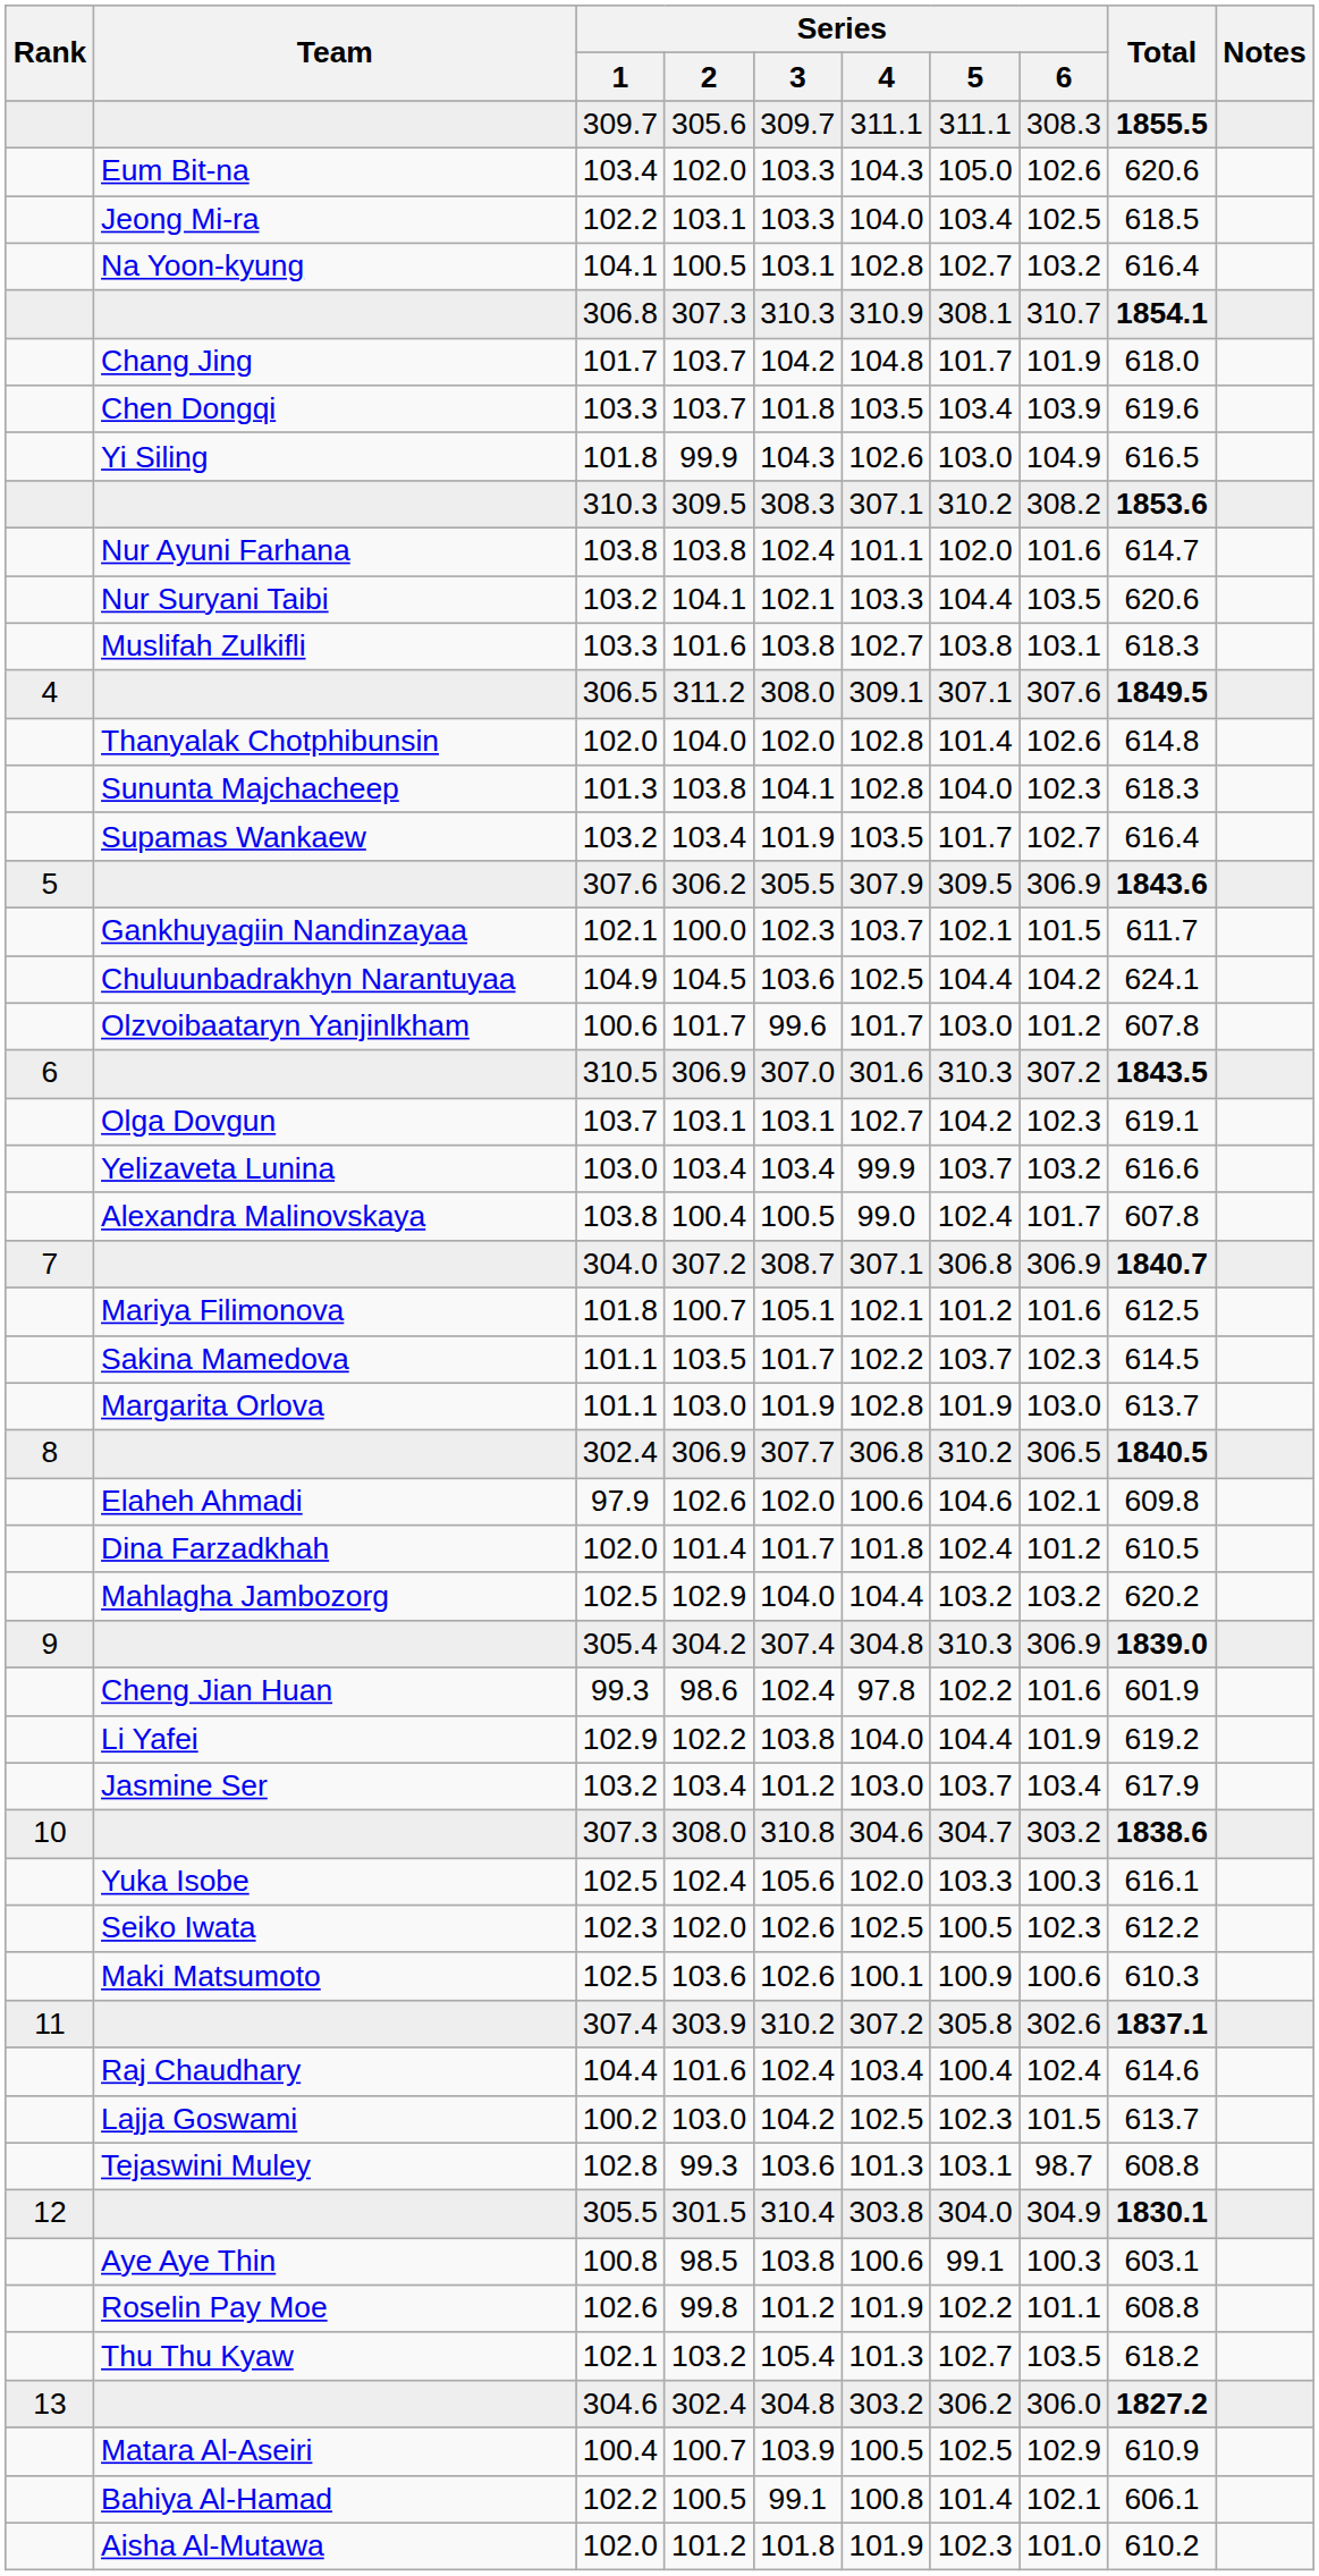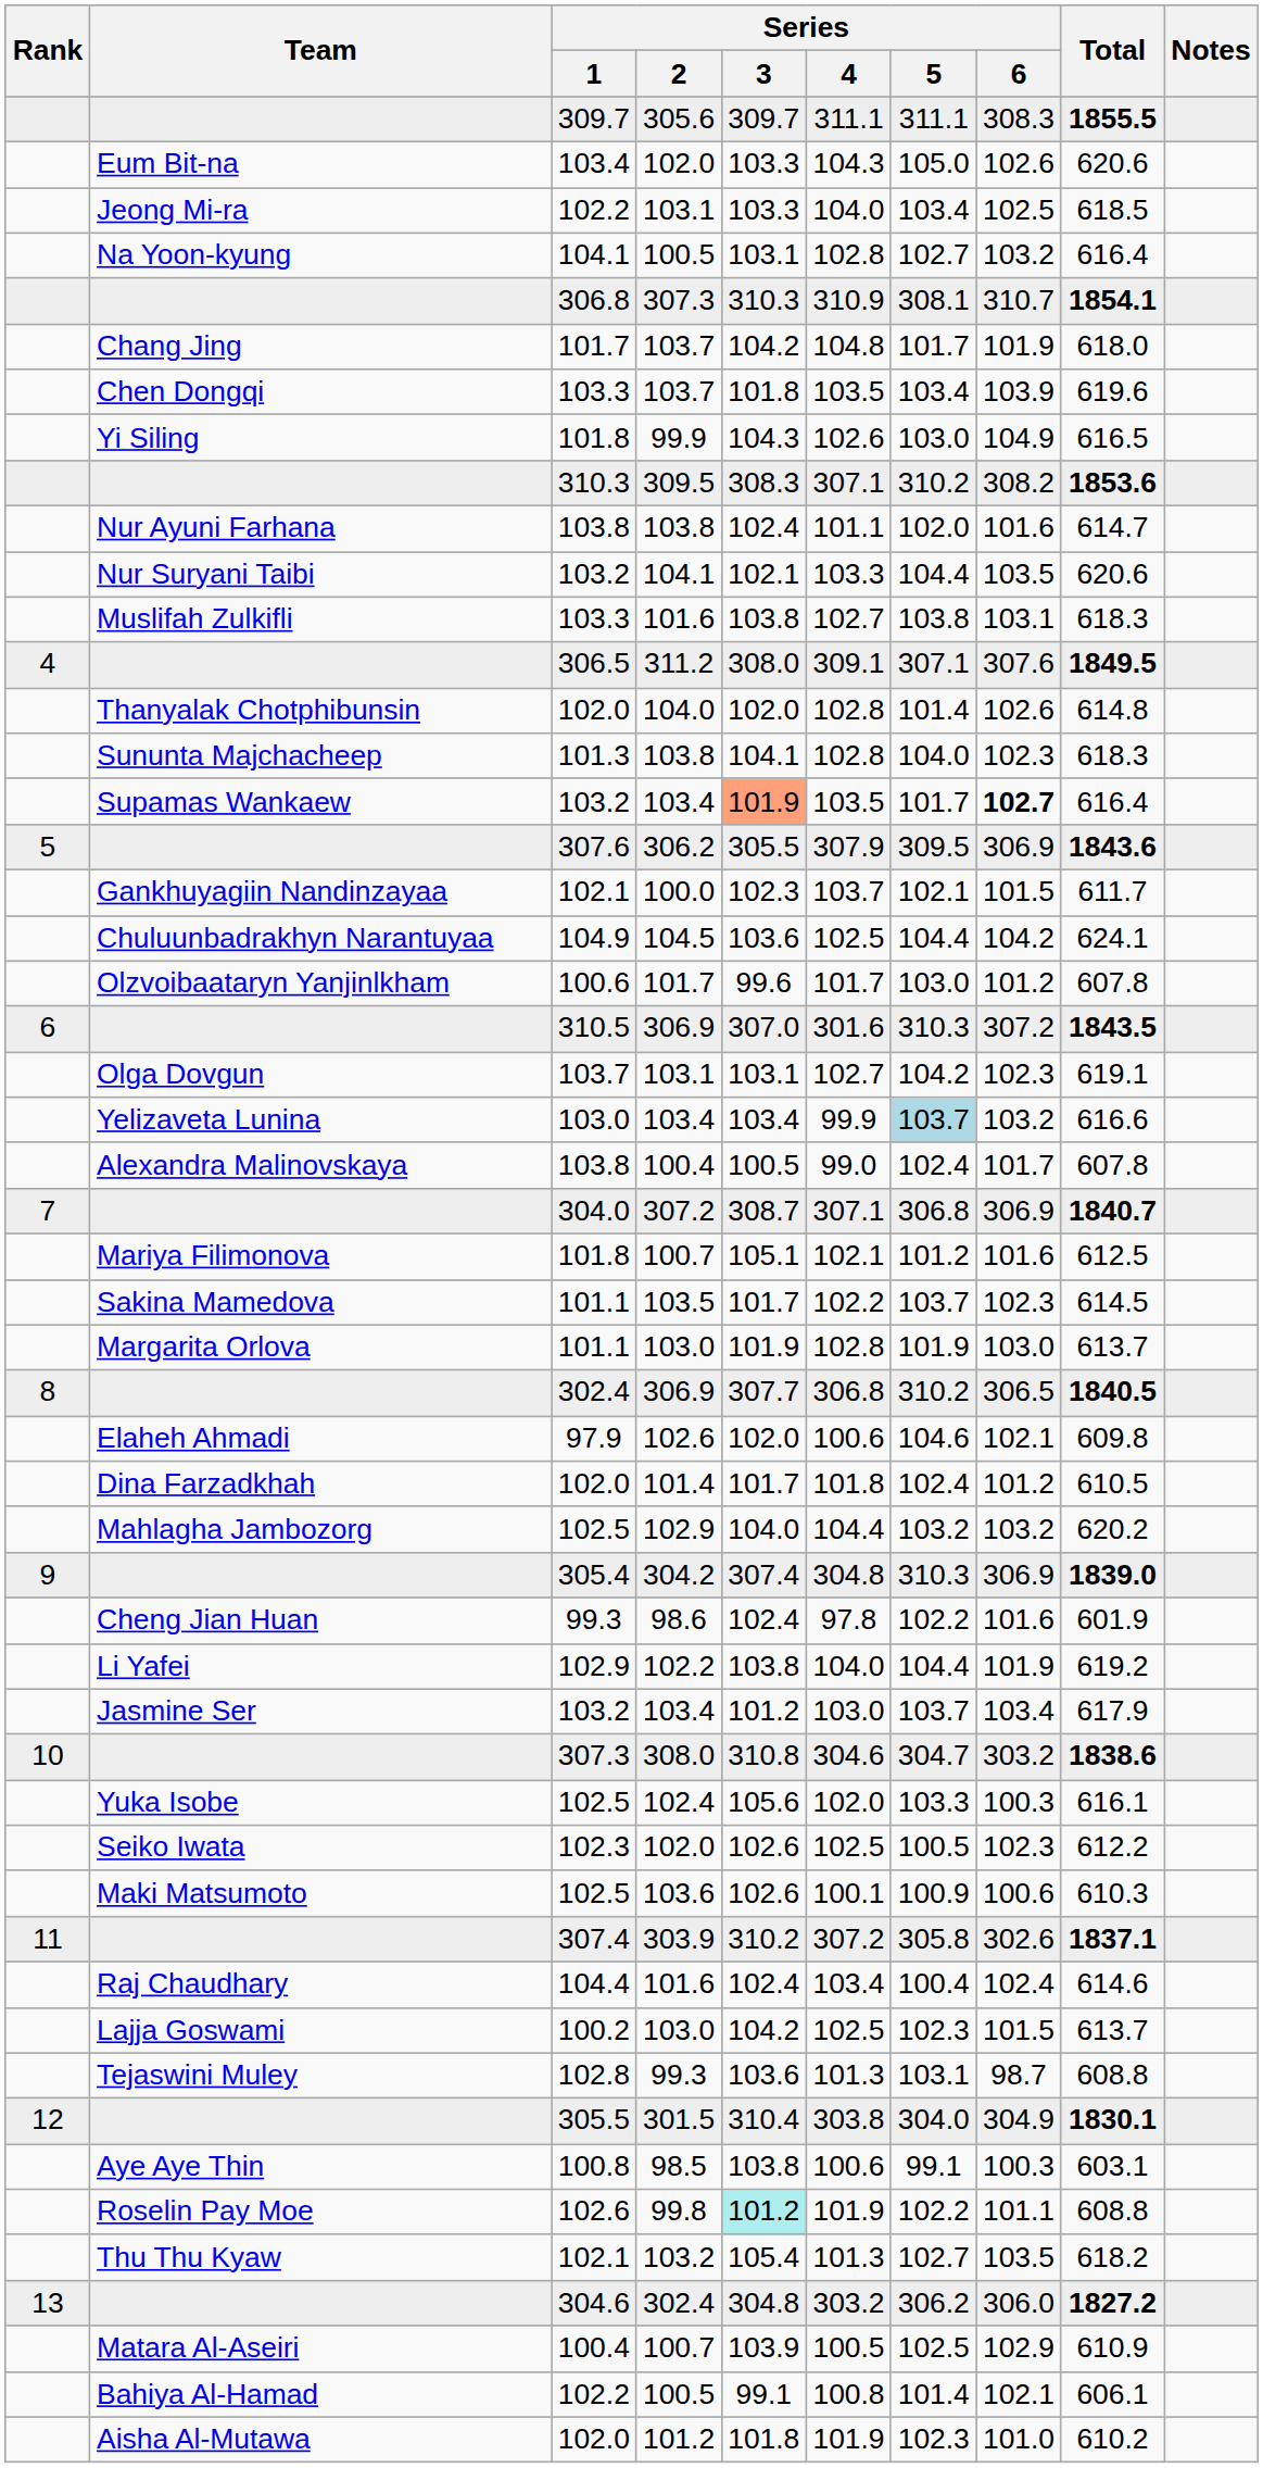Supamas Wankaew / 103.4 | Series / 3: no background -> lightsalmon background
Supamas Wankaew / 103.4 | Series / 6: normal -> bold
Yelizaveta Lunina / 103.4 | Series / 5: no background -> lightblue background
99.8 | Series / 3: no background -> paleturquoise background
